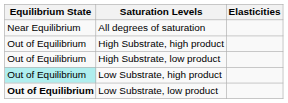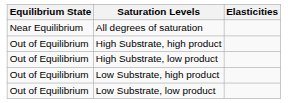Low Substrate, high product | Equilibrium State: paleturquoise background -> no background
Low Substrate, low product | Equilibrium State: bold -> normal
